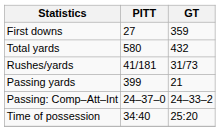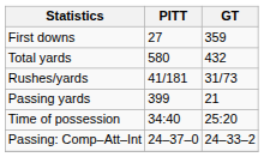rows swapped: Passing: Comp–Att–Int <-> Time of possession
